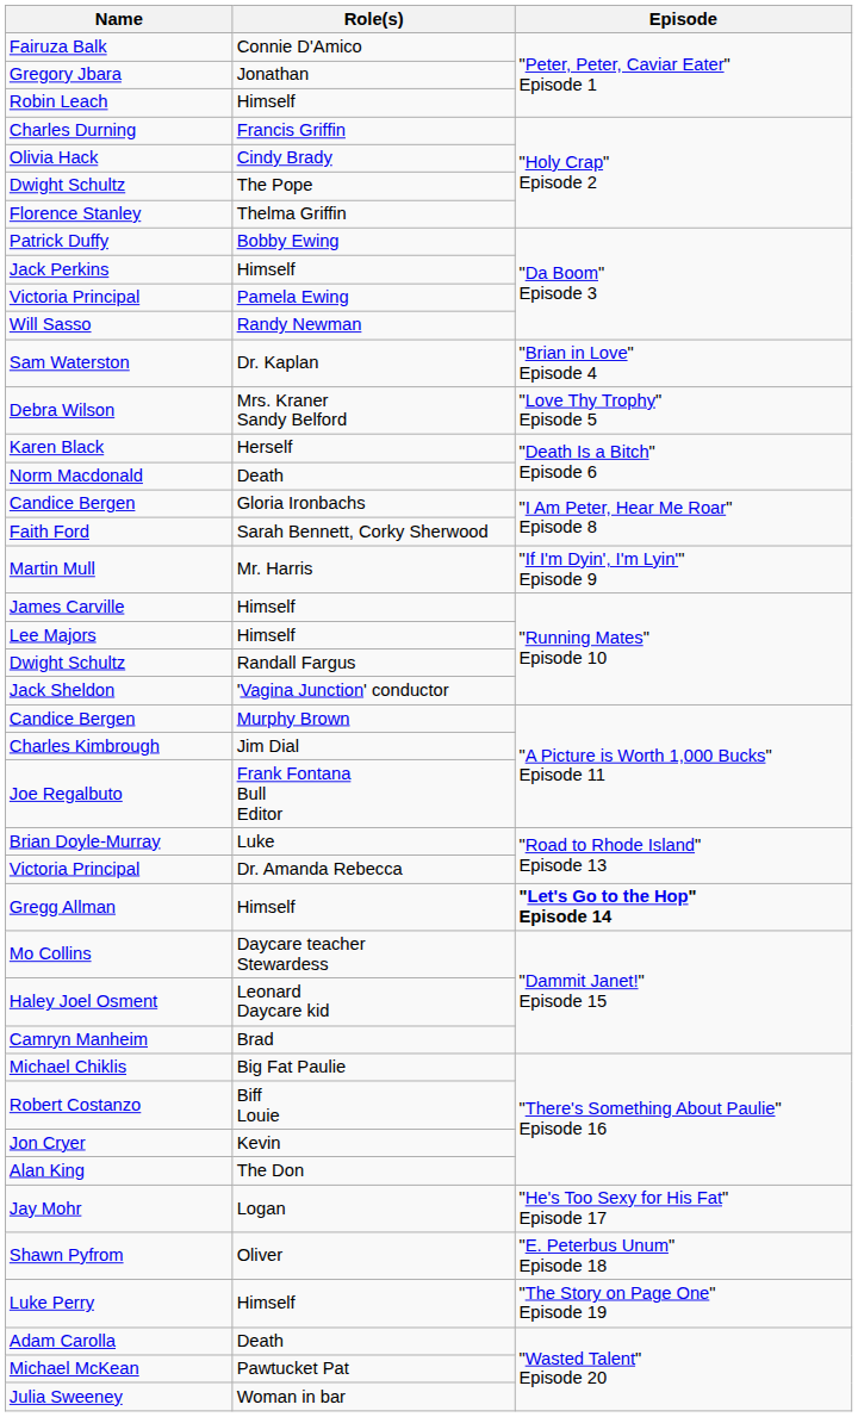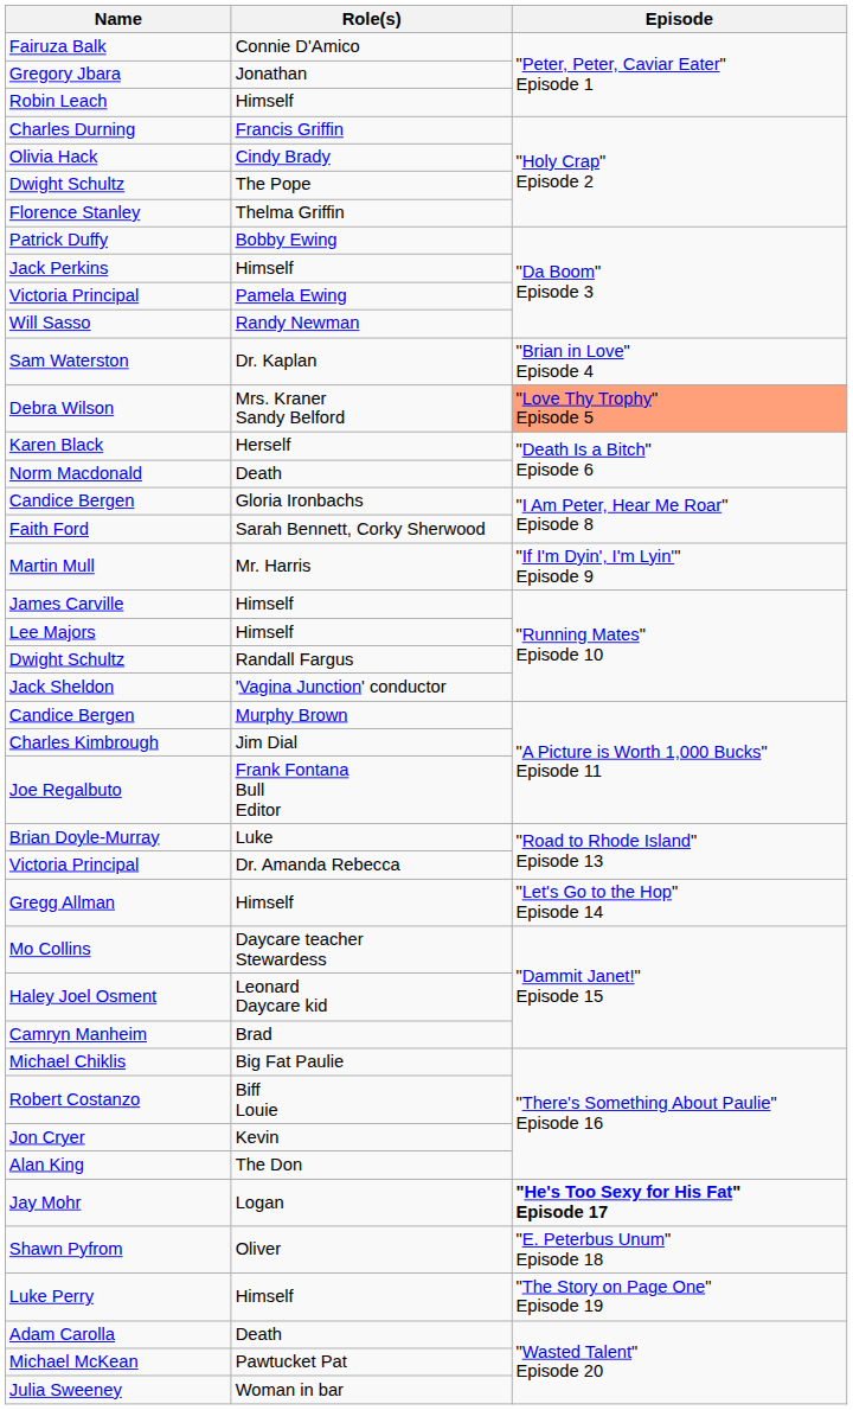Debra Wilson | Episode: no background -> lightsalmon background
Gregg Allman | Episode: bold -> normal
Jay Mohr | Episode: normal -> bold
